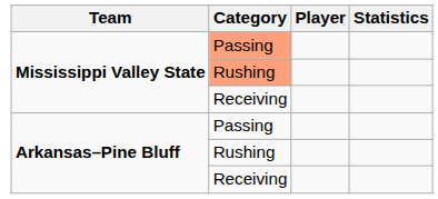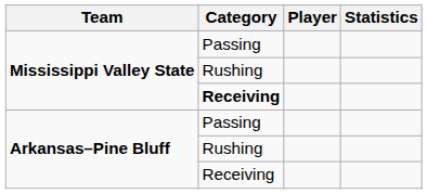Mississippi Valley State / Passing | Category: lightsalmon background -> no background
Mississippi Valley State / Rushing | Category: lightsalmon background -> no background
Mississippi Valley State / Receiving | Category: normal -> bold
